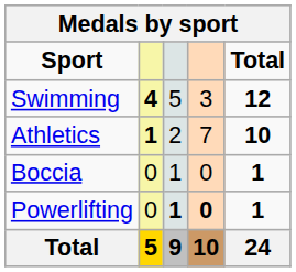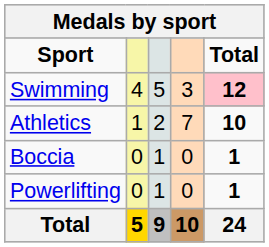Swimming | column 2: bold -> normal
Swimming | Total: no background -> pink background
Athletics | column 2: bold -> normal
Powerlifting | column 3: bold -> normal
Powerlifting | column 4: bold -> normal
